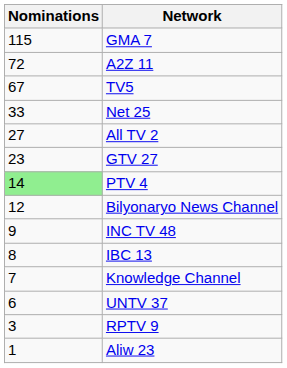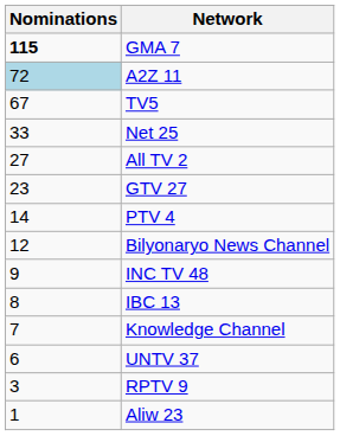GMA 7 | Nominations: normal -> bold
A2Z 11 | Nominations: no background -> lightblue background
PTV 4 | Nominations: lightgreen background -> no background
